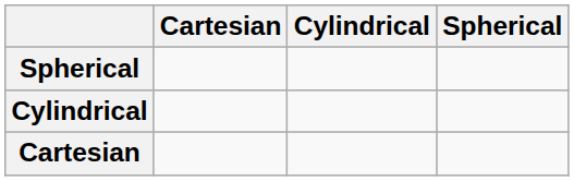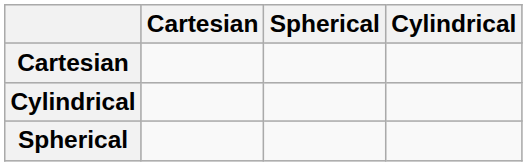columns swapped: Cylindrical <-> Spherical
row 2 | column 1: Spherical -> Cartesian
row 4 | column 1: Cartesian -> Spherical
